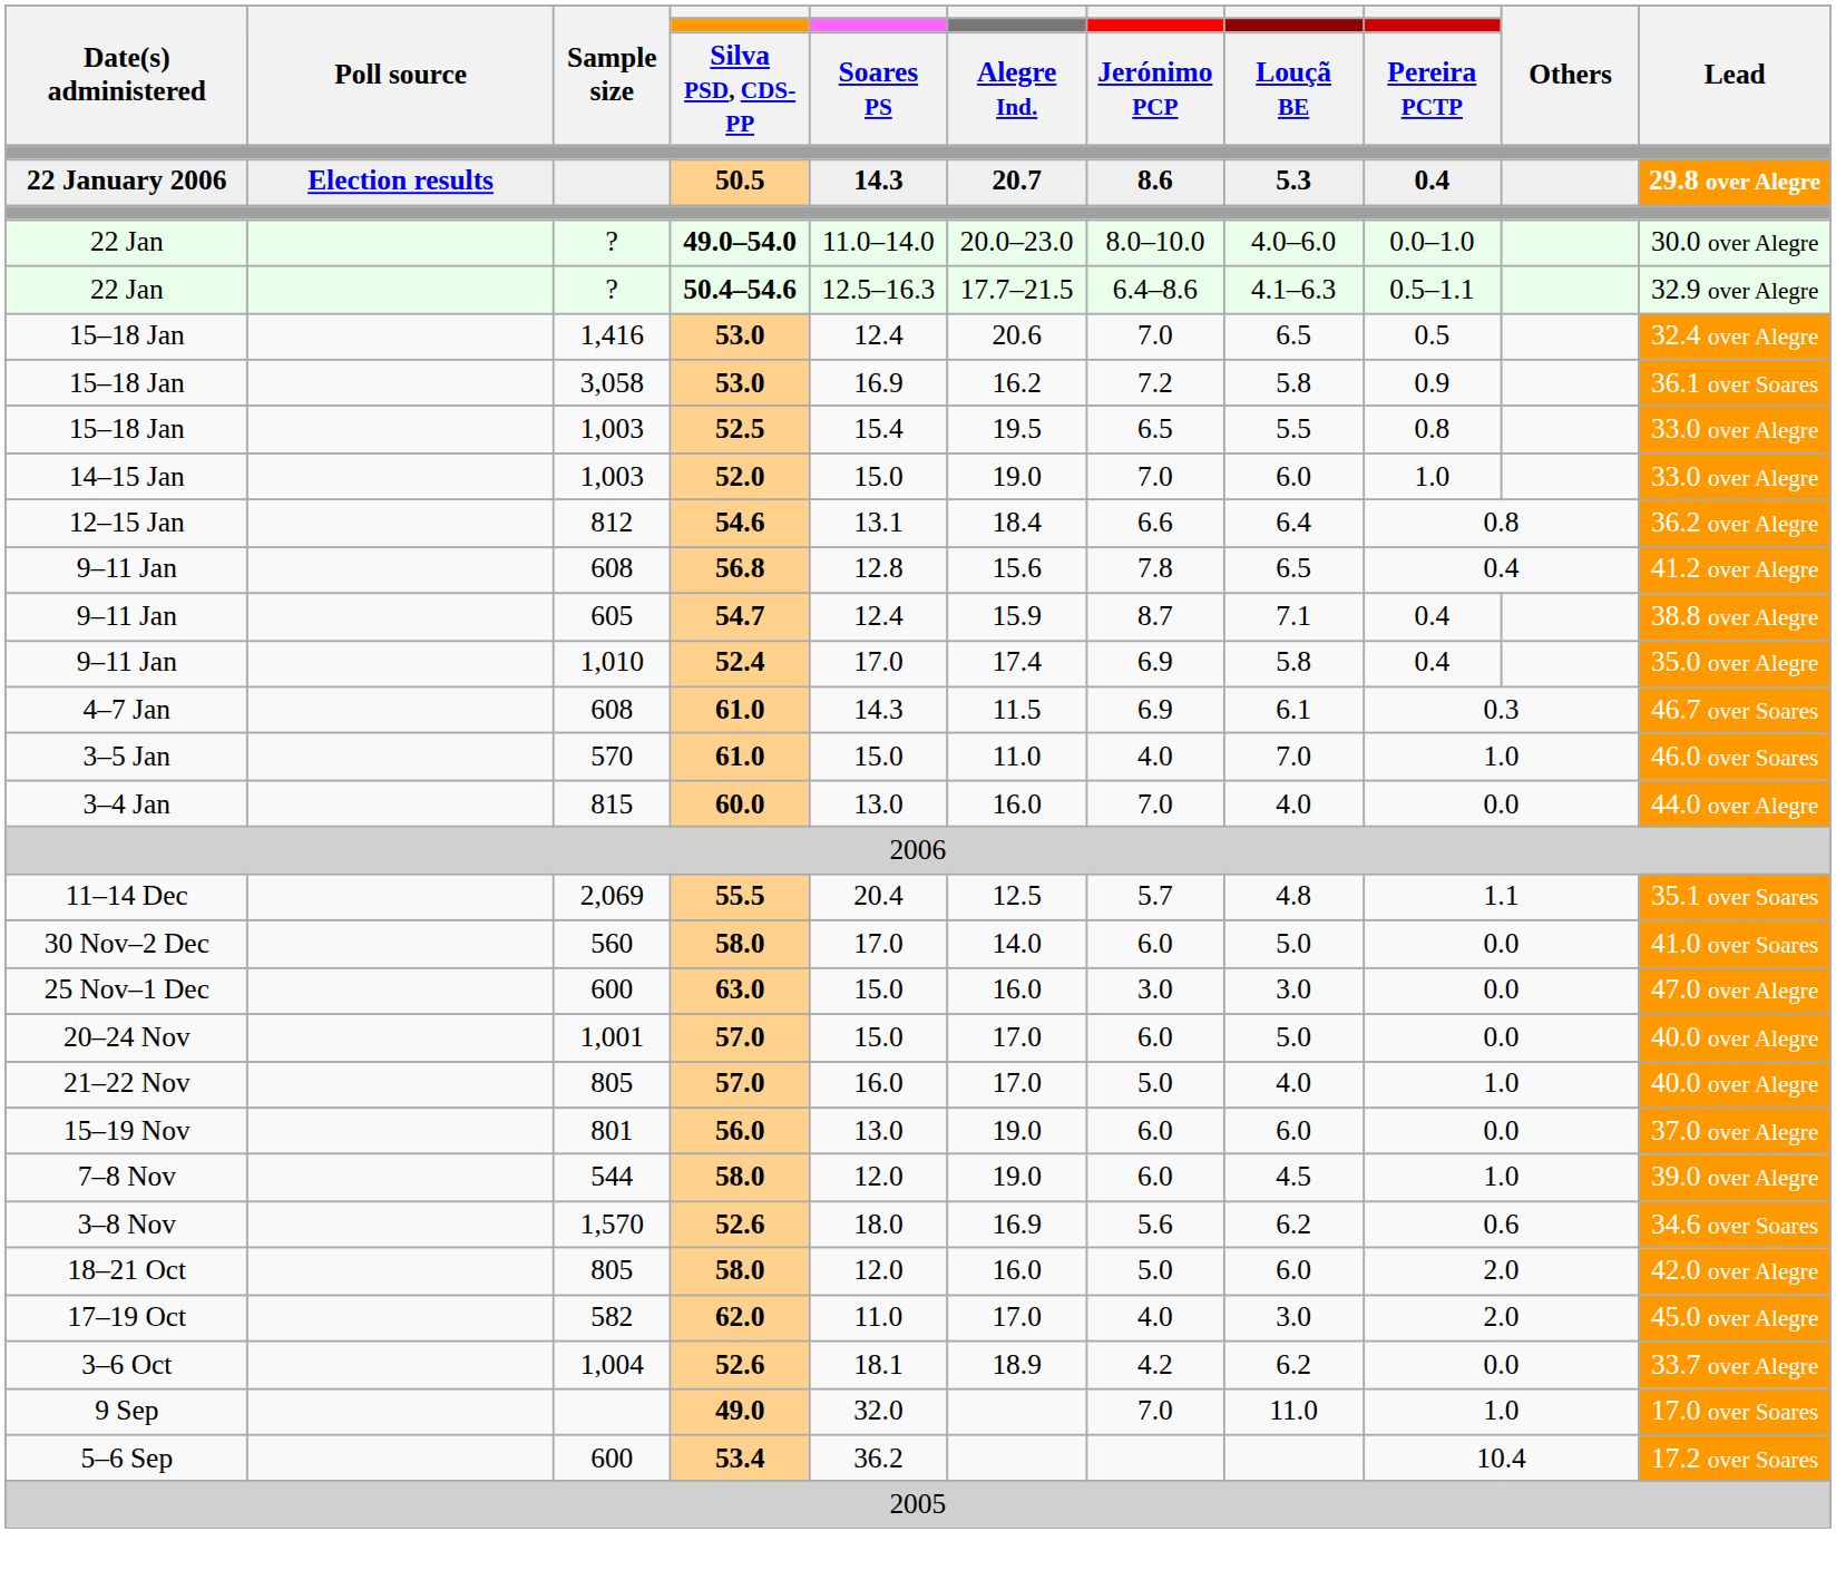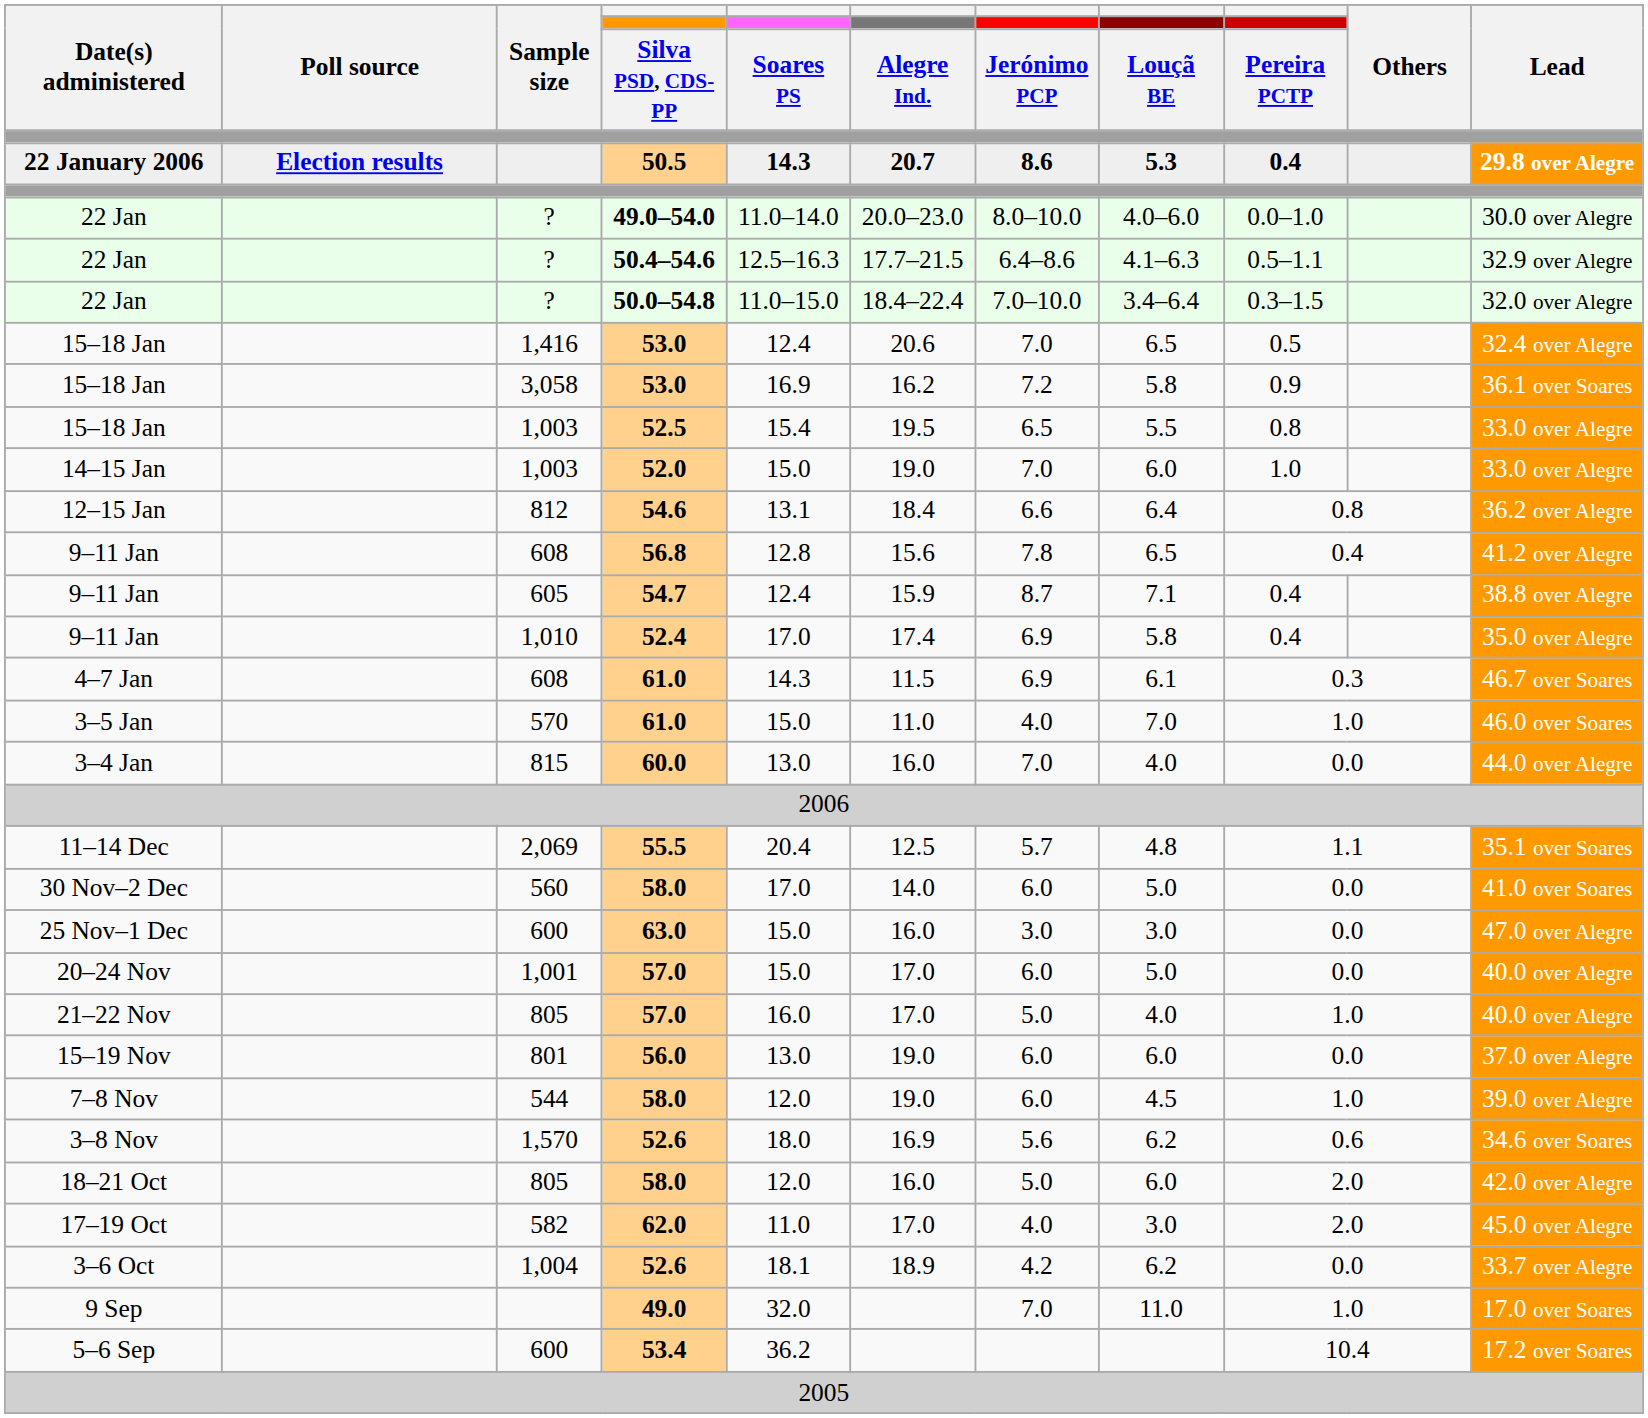+ row: 22 Jan | ? | 50.0–54.8 | 11.0–15.0 | 18.4–22.4 | 7.0–10.0 | 3.4–6.4 | 0.3–1.5 | 32.0 over Alegre
